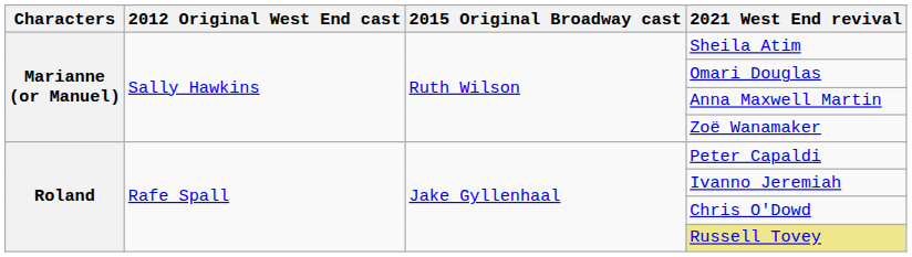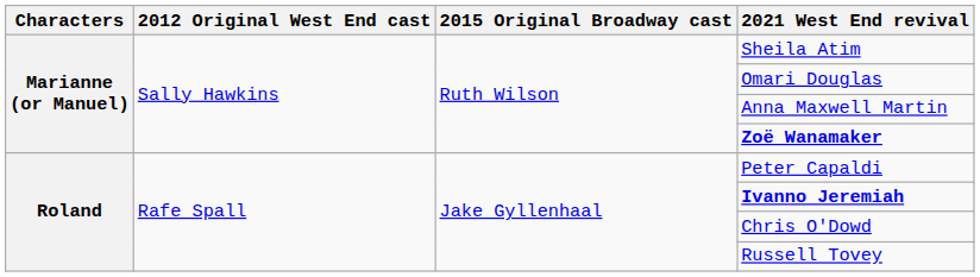Zoë Wanamaker | 2021 West End revival: normal -> bold
Ivanno Jeremiah | 2021 West End revival: normal -> bold
Russell Tovey | 2021 West End revival: khaki background -> no background
